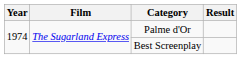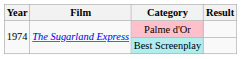Palme d'Or | Category: no background -> pink background
Best Screenplay | Category: no background -> paleturquoise background
